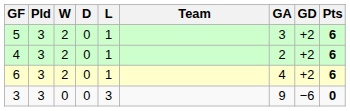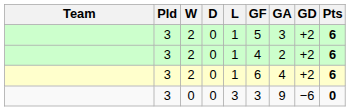columns swapped: Team <-> GF
